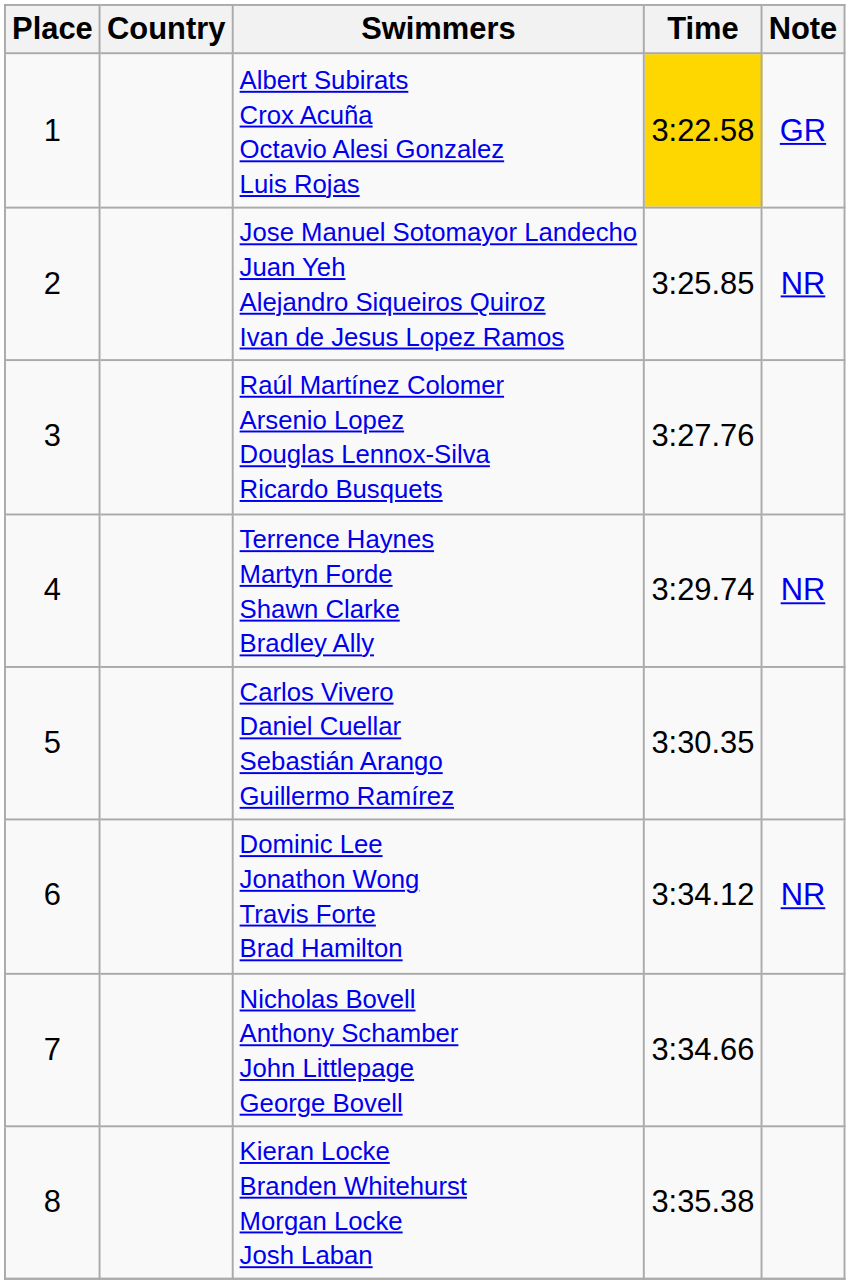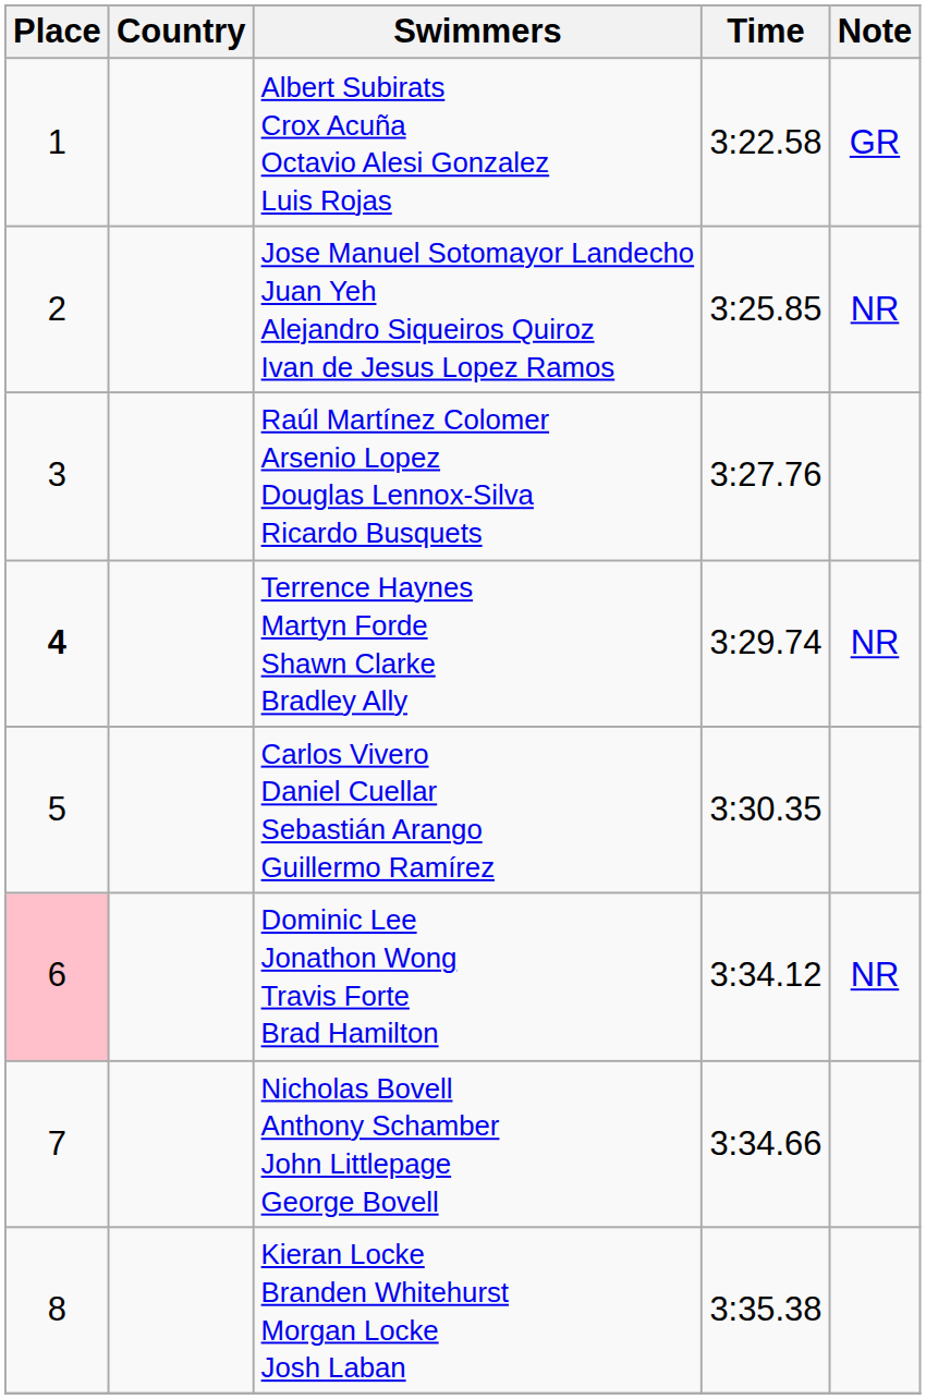Albert Subirats Crox Acuña Octavio Alesi Gonzalez Luis Rojas | Time: gold background -> no background
Terrence Haynes Martyn Forde Shawn Clarke Bradley Ally | Place: normal -> bold
Dominic Lee Jonathon Wong Travis Forte Brad Hamilton | Place: no background -> pink background
